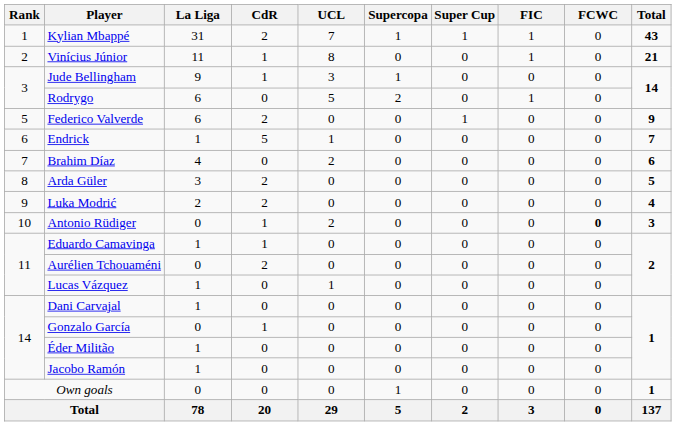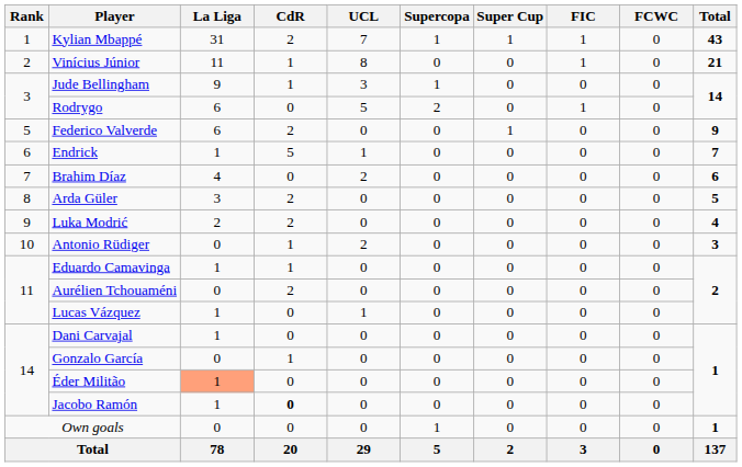Antonio Rüdiger | FCWC: bold -> normal
Éder Militão | La Liga: no background -> lightsalmon background
Jacobo Ramón | CdR: normal -> bold
